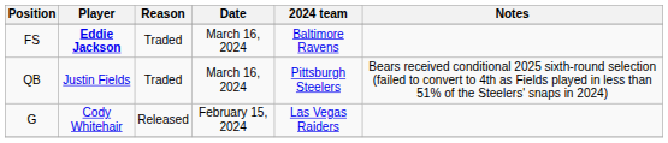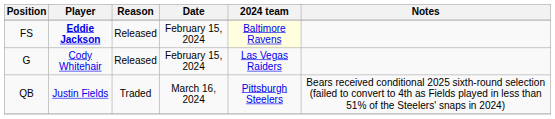FS | Reason: Traded -> Released
FS | Date: March 16, 2024 -> February 15, 2024
FS | 2024 team: no background -> lightyellow background
rows swapped: G <-> QB
